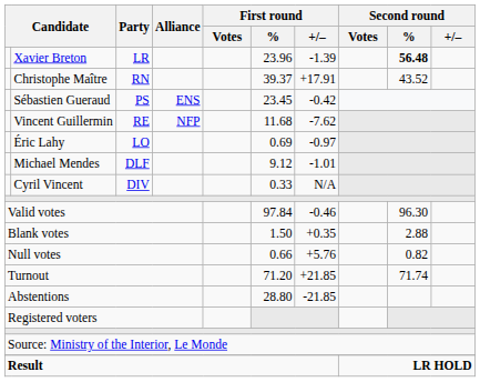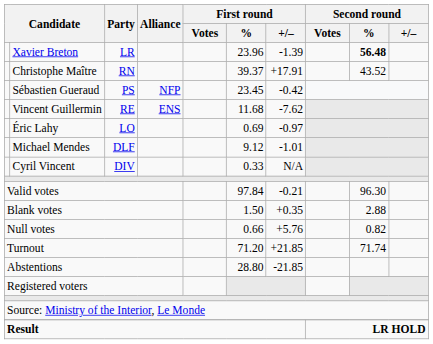Sébastien Gueraud | Alliance: ENS -> NFP
Vincent Guillermin | Alliance: NFP -> ENS
Valid votes | First round / +/–: -0.46 -> -0.21
